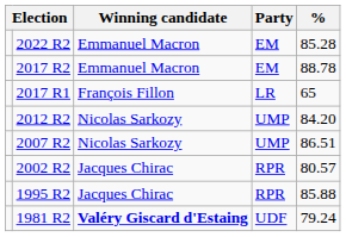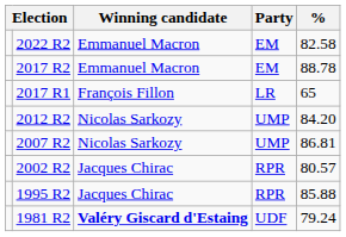2022 R2 | %: 85.28 -> 82.58
2007 R2 | %: 86.51 -> 86.81
